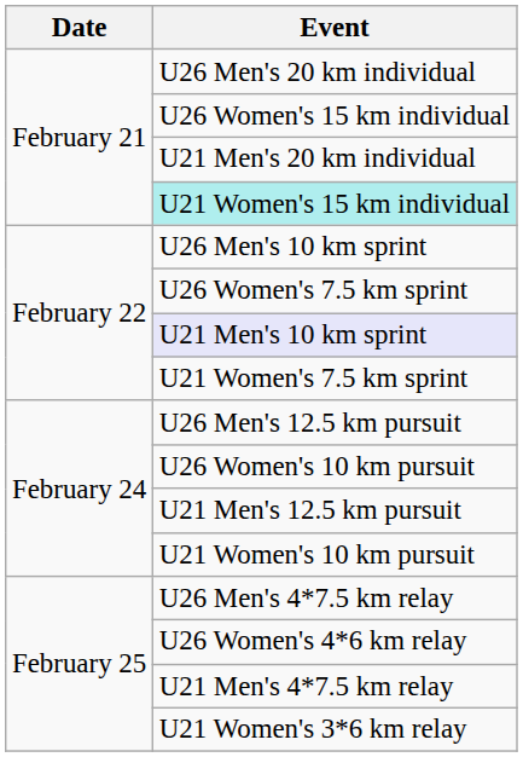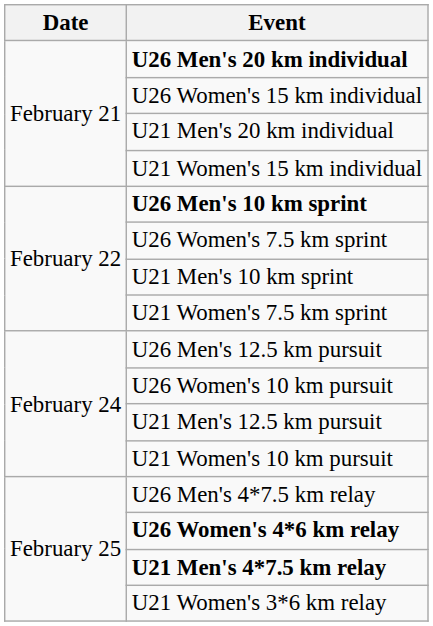U26 Men's 20 km individual | Event: normal -> bold
U21 Women's 15 km individual | Event: paleturquoise background -> no background
U26 Men's 10 km sprint | Event: normal -> bold
U21 Men's 10 km sprint | Event: lavender background -> no background
U26 Women's 4*6 km relay | Event: normal -> bold
U21 Men's 4*7.5 km relay | Event: normal -> bold
